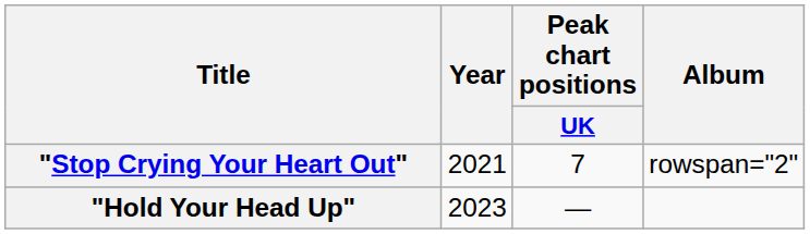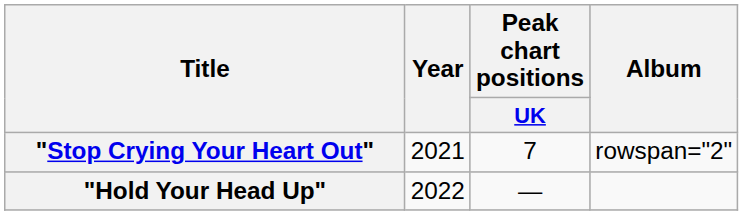"Hold Your Head Up" | Year: 2023 -> 2022
